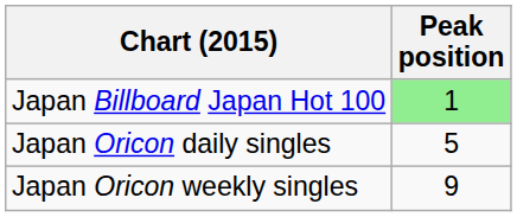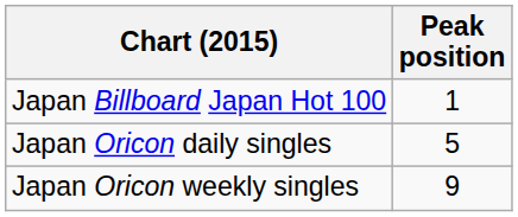Japan Billboard Japan Hot 100 | Peak position: lightgreen background -> no background
